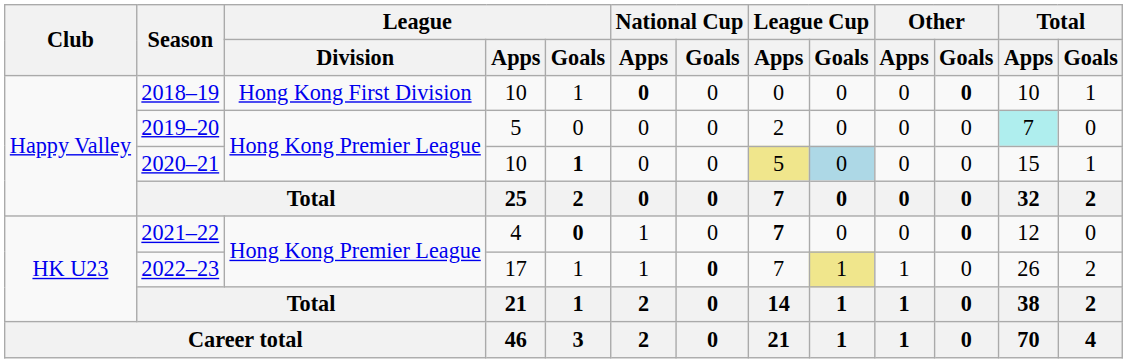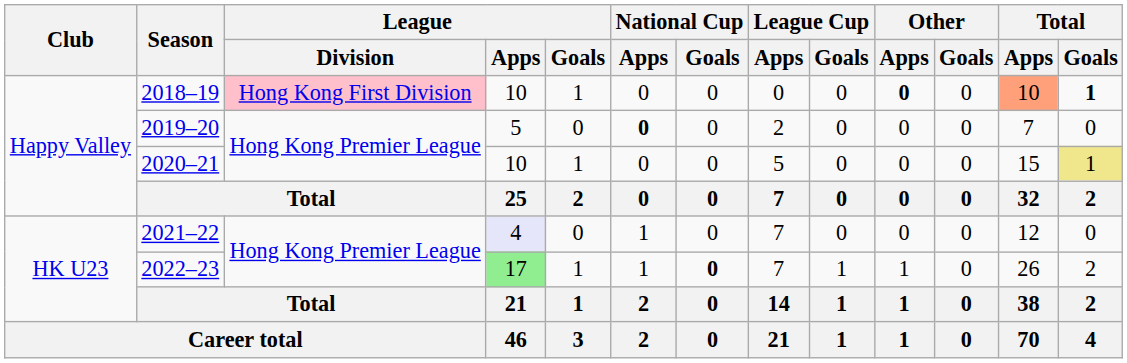2018–19 | League / Division: no background -> pink background
2018–19 | National Cup / Apps: bold -> normal
2018–19 | Other / Apps: normal -> bold
2018–19 | Other / Goals: bold -> normal
2018–19 | Total / Apps: no background -> lightsalmon background
2018–19 | Total / Goals: normal -> bold
2019–20 | National Cup / Apps: normal -> bold
2019–20 | Total / Apps: paleturquoise background -> no background
2020–21 | League / Goals: bold -> normal
2020–21 | League Cup / Apps: khaki background -> no background
2020–21 | League Cup / Goals: lightblue background -> no background
2020–21 | Total / Goals: no background -> khaki background
2021–22 | League / Apps: no background -> lavender background
2021–22 | League / Goals: bold -> normal
2021–22 | League Cup / Apps: bold -> normal
2021–22 | Other / Goals: bold -> normal
2022–23 | League / Apps: no background -> lightgreen background
2022–23 | League Cup / Goals: khaki background -> no background
